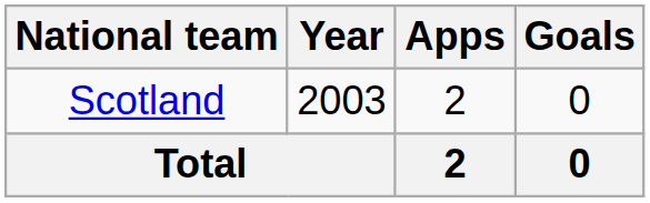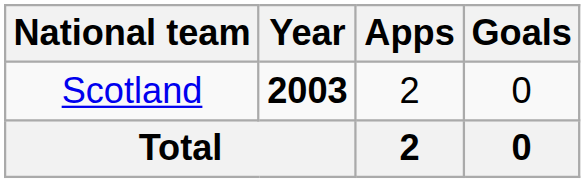Scotland | Year: normal -> bold
